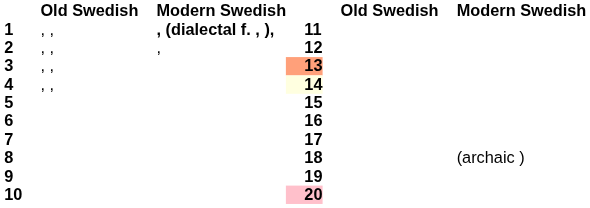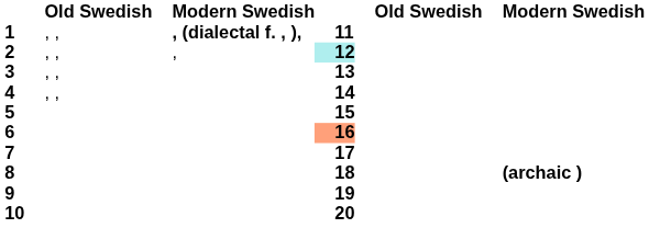2 | column 4: no background -> paleturquoise background
3 | column 4: lightsalmon background -> no background
4 | column 4: lightyellow background -> no background
6 | column 4: no background -> lightsalmon background
8 | column 6: normal -> bold
10 | column 4: pink background -> no background
